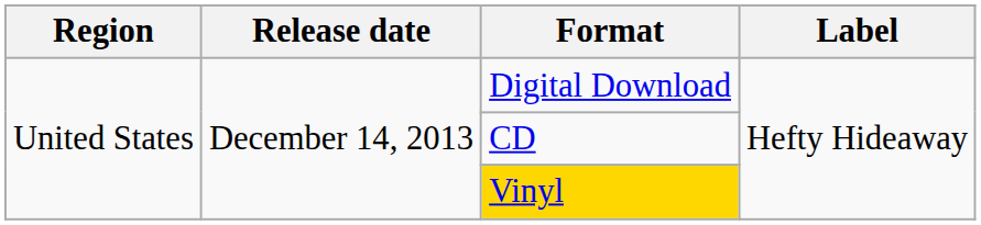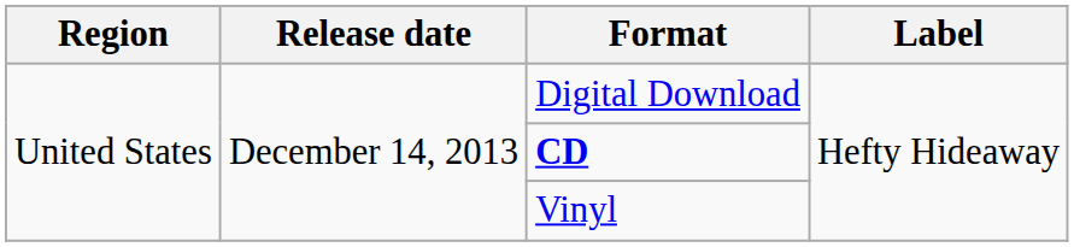CD | Format: normal -> bold
Vinyl | Format: gold background -> no background
